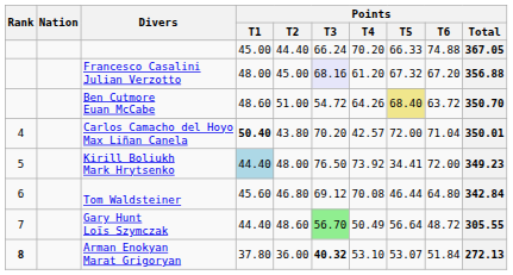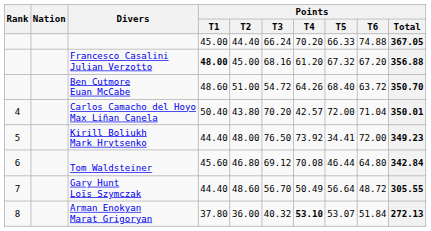Francesco Casalini Julian Verzotto | Points / T1: normal -> bold
Francesco Casalini Julian Verzotto | Points / T3: lavender background -> no background
Ben Cutmore Euan McCabe | Points / T5: khaki background -> no background
Carlos Camacho del Hoyo Max Liñan Canela | Points / T1: bold -> normal
Kirill Boliukh Mark Hrytsenko | Points / T1: lightblue background -> no background
Gary Hunt Loïs Szymczak | Points / T3: lightgreen background -> no background
Arman Enokyan Marat Grigoryan | Rank: bold -> normal
Arman Enokyan Marat Grigoryan | Points / T3: bold -> normal
Arman Enokyan Marat Grigoryan | Points / T4: normal -> bold
